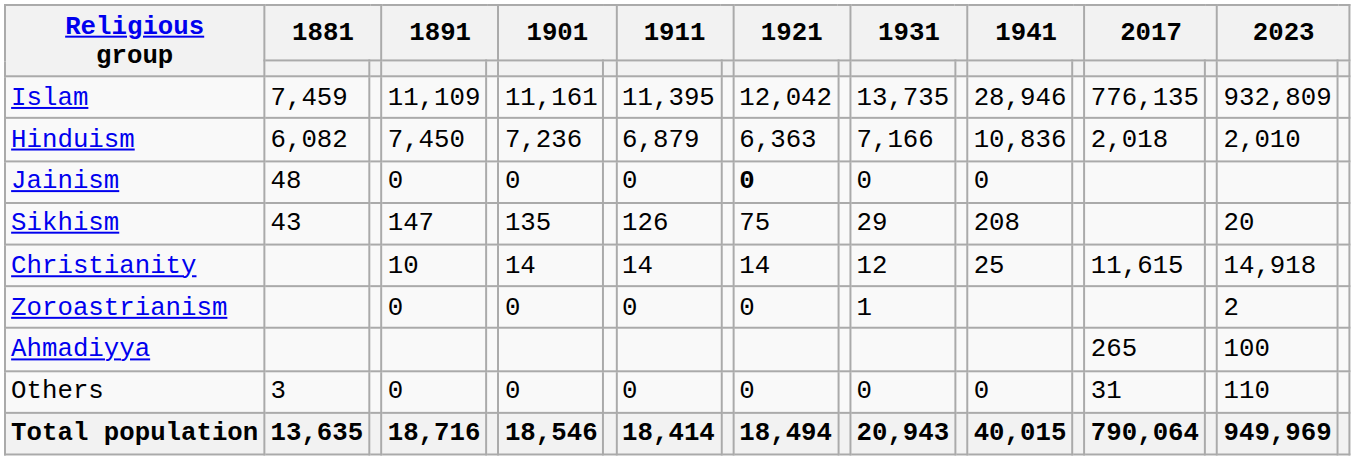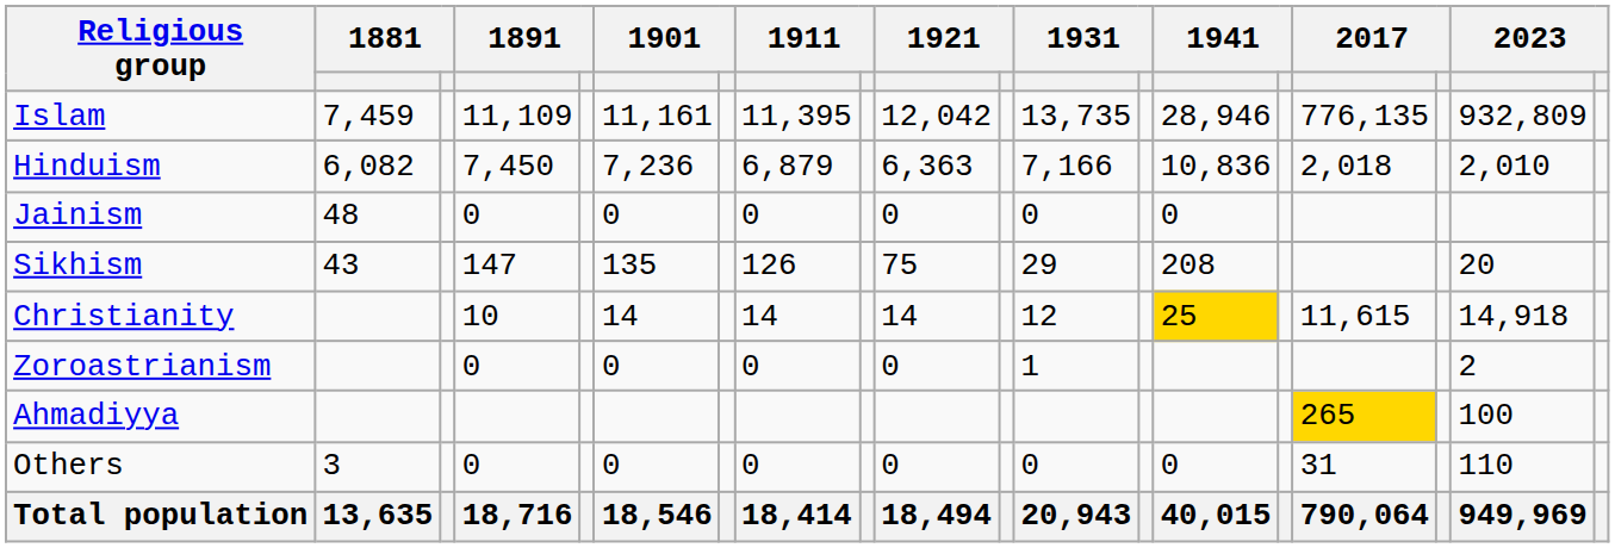Jainism | column 10: bold -> normal
Christianity | column 14: no background -> gold background
Ahmadiyya | column 16: no background -> gold background
